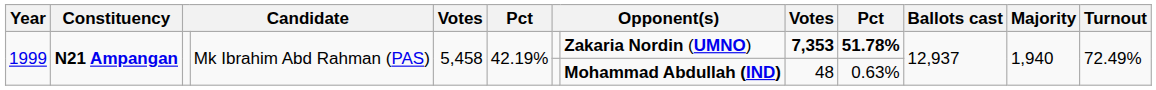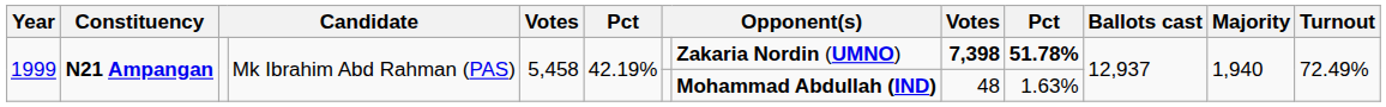row 2 | column 9: 7,353 -> 7,398
row 3 | column 10: 0.63% -> 1.63%
